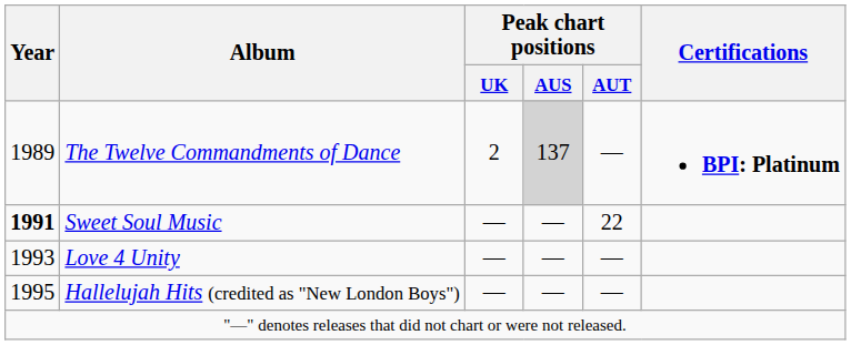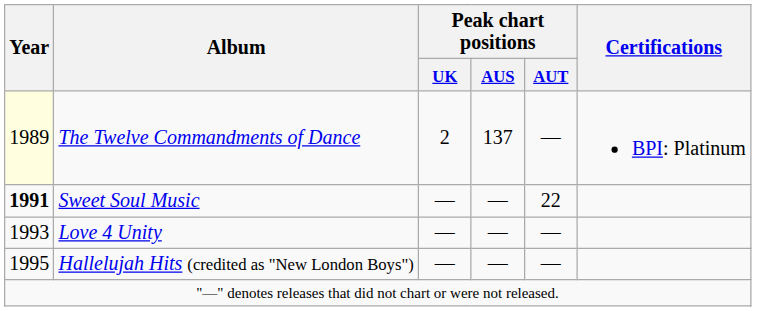The Twelve Commandments of Dance | Year: no background -> lightyellow background
The Twelve Commandments of Dance | Peak chart positions / AUS: lightgrey background -> no background
The Twelve Commandments of Dance | Certifications: bold -> normal
